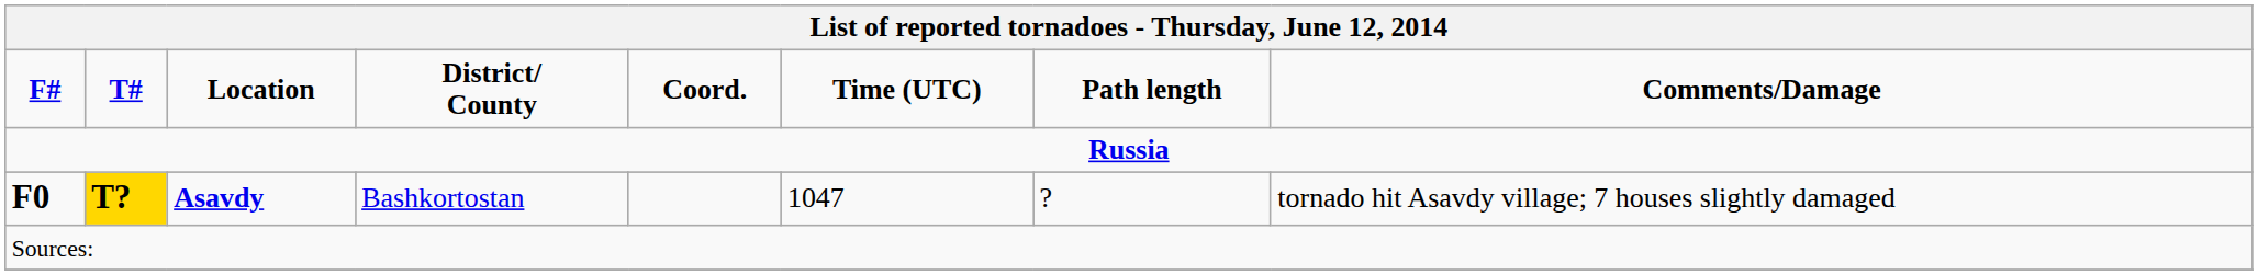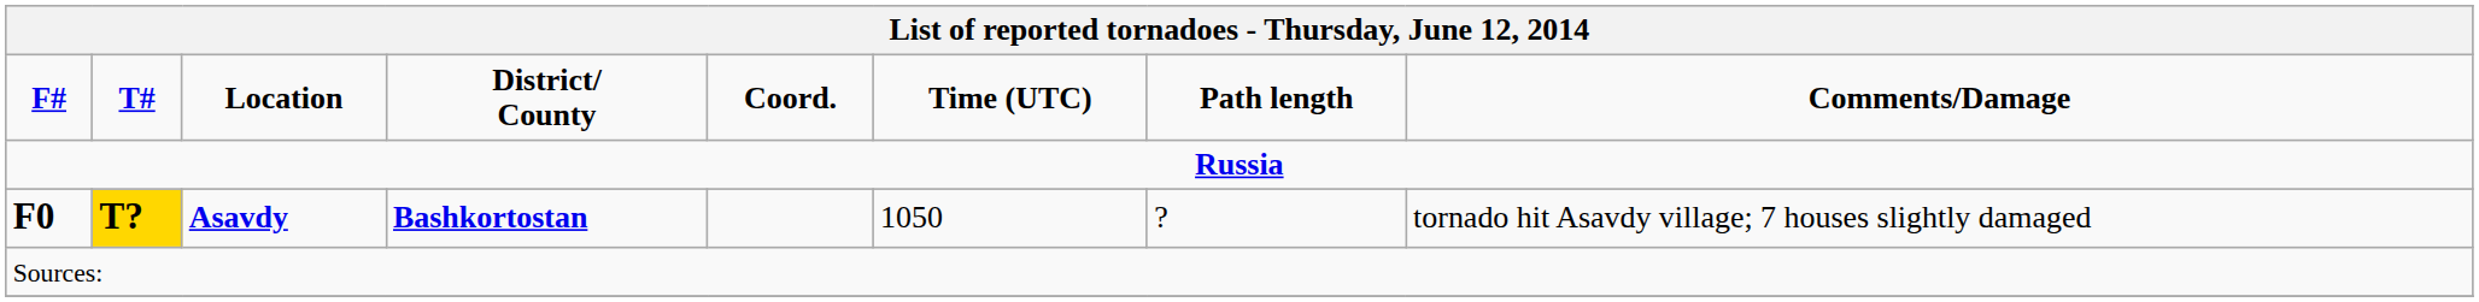F0 | District/ County: normal -> bold
F0 | Time (UTC): 1047 -> 1050
